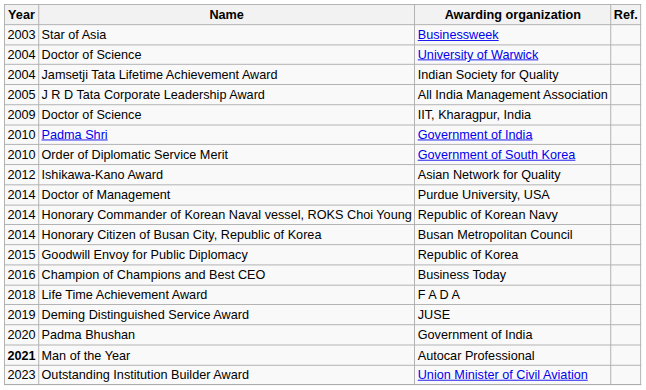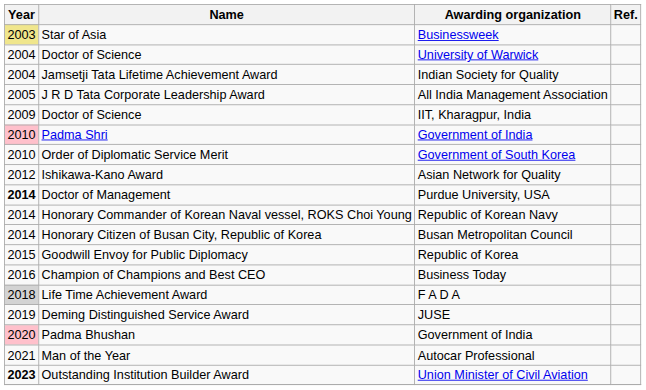Star of Asia | Year: no background -> khaki background
Padma Shri | Year: no background -> pink background
Doctor of Management | Year: normal -> bold
Life Time Achievement Award | Year: no background -> lightgrey background
Padma Bhushan | Year: no background -> pink background
Man of the Year | Year: bold -> normal
Outstanding Institution Builder Award | Year: normal -> bold
